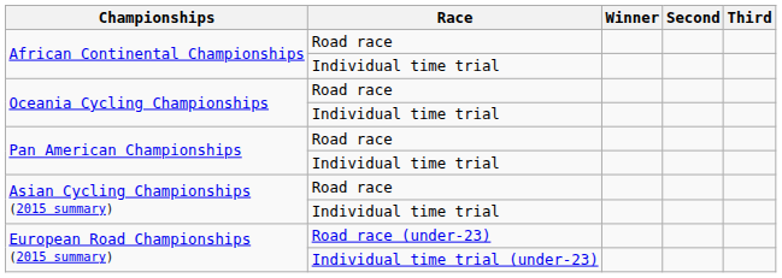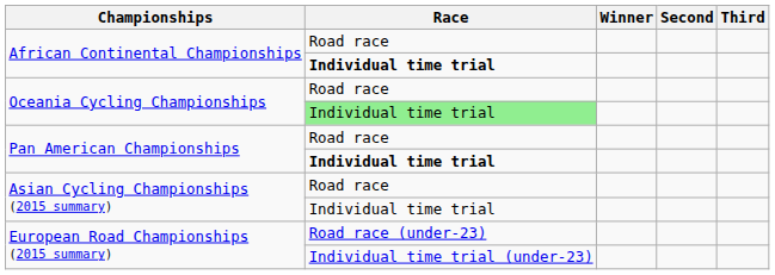African Continental Championships / Individual time trial | Race: normal -> bold
Oceania Cycling Championships / Individual time trial | Race: no background -> lightgreen background
Pan American Championships / Individual time trial | Race: normal -> bold
